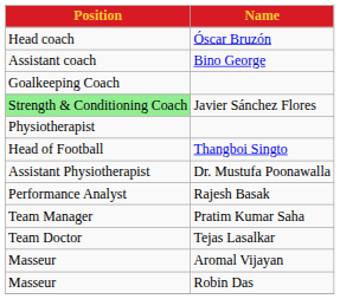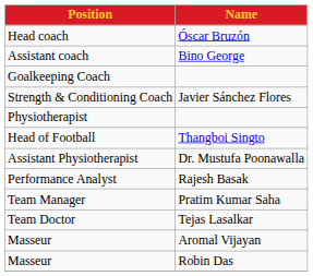row 5 | Position: lightgreen background -> no background
